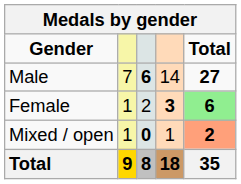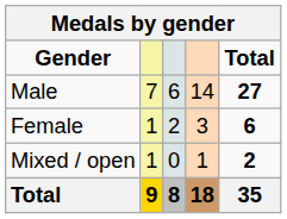Male | column 3: bold -> normal
Female | column 4: bold -> normal
Female | Total: lightgreen background -> no background
Mixed / open | column 3: bold -> normal
Mixed / open | Total: lightsalmon background -> no background
